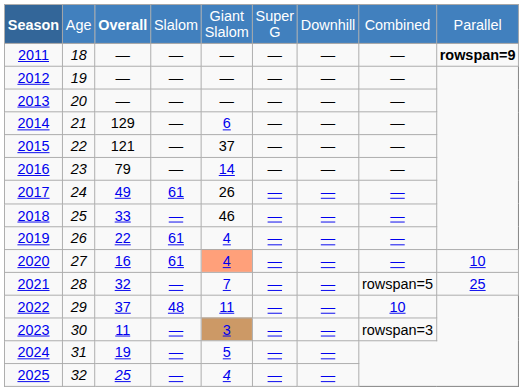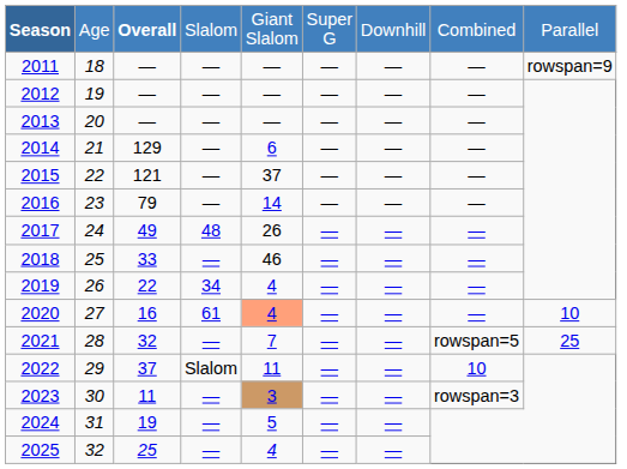2011 | column 9: bold -> normal
2017 | column 4: 61 -> 48
2019 | column 4: 61 -> 34
2022 | column 4: 48 -> Slalom
